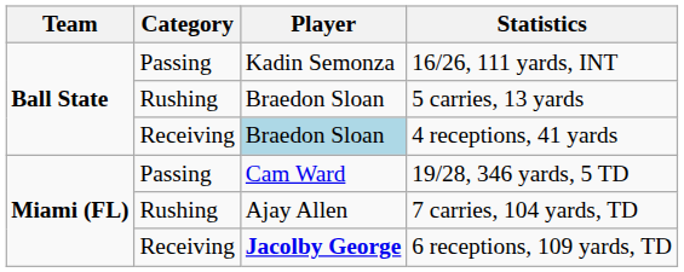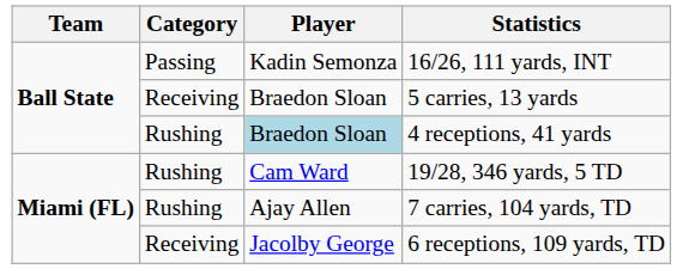5 carries, 13 yards | Category: Rushing -> Receiving
4 receptions, 41 yards | Category: Receiving -> Rushing
19/28, 346 yards, 5 TD | Category: Passing -> Rushing
6 receptions, 109 yards, TD | Player: bold -> normal
